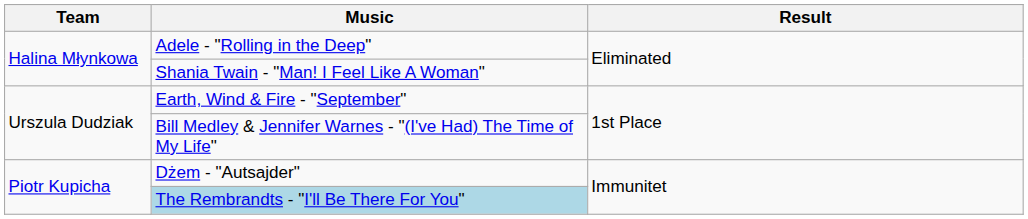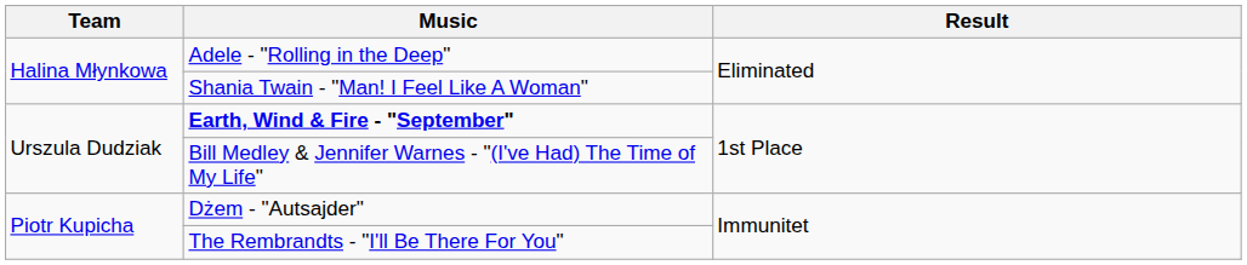Earth, Wind & Fire - "September" | Music: normal -> bold
The Rembrandts - "I'll Be There For You" | Music: lightblue background -> no background
